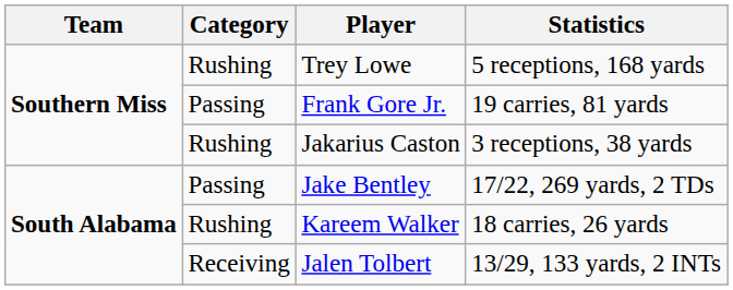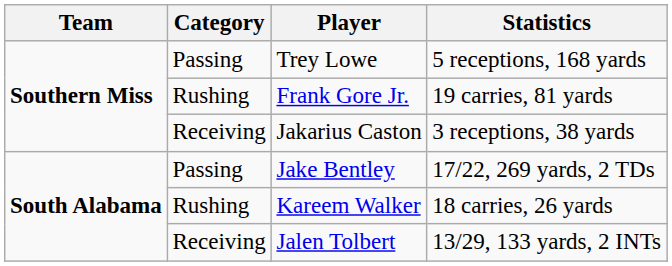Trey Lowe | Category: Rushing -> Passing
Frank Gore Jr. | Category: Passing -> Rushing
Jakarius Caston | Category: Rushing -> Receiving
